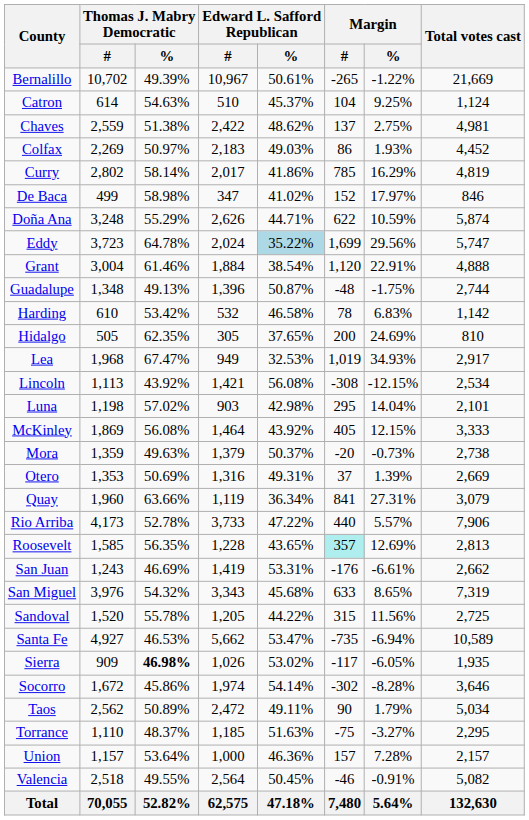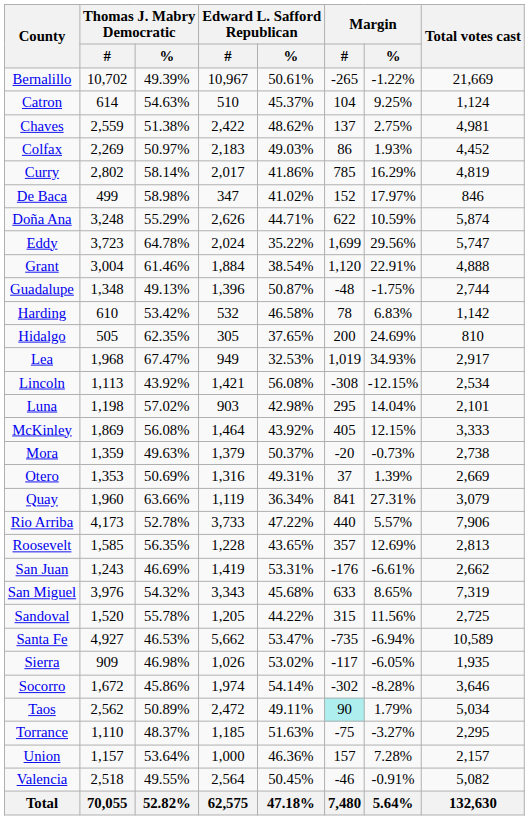Eddy | Edward L. Safford Republican / %: lightblue background -> no background
Roosevelt | Margin / #: paleturquoise background -> no background
Sierra | Thomas J. Mabry Democratic / %: bold -> normal
Taos | Margin / #: no background -> paleturquoise background
